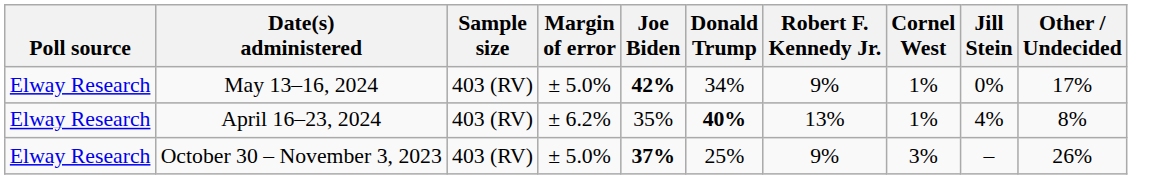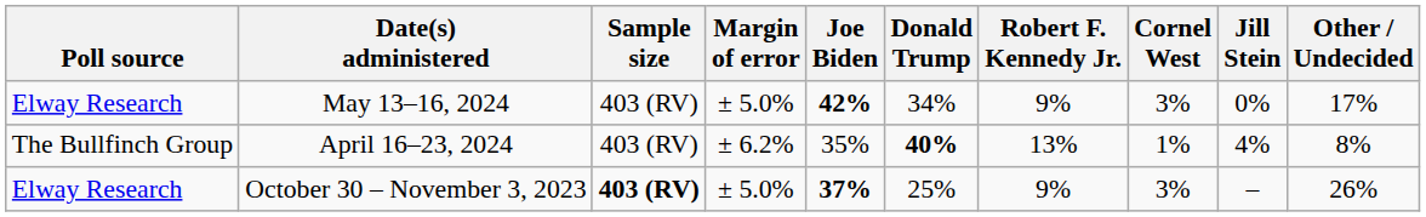May 13–16, 2024 | Cornel West: 1% -> 3%
April 16–23, 2024 | Poll source: Elway Research -> The Bullfinch Group
October 30 – November 3, 2023 | Sample size: normal -> bold
